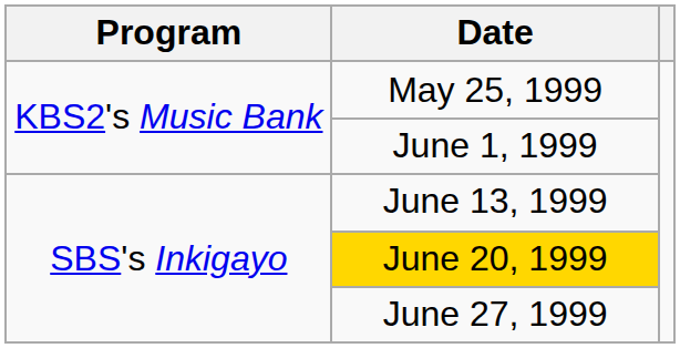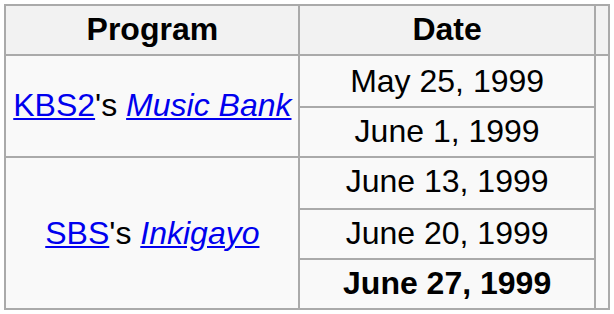June 20, 1999 | Date: gold background -> no background
June 27, 1999 | Date: normal -> bold
